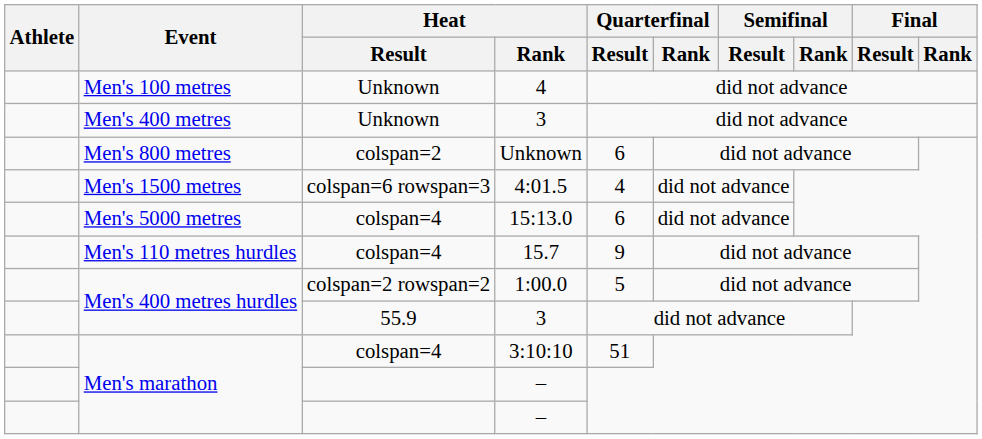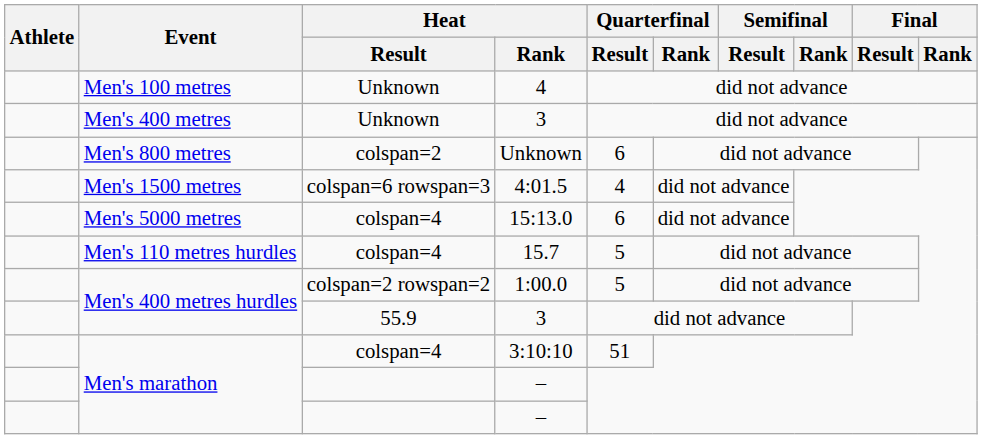15.7 | Quarterfinal / Result: 9 -> 5
